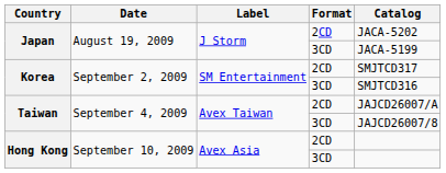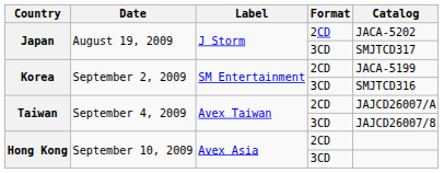Japan / 3CD | Catalog: JACA-5199 -> SMJTCD317
Korea / 2CD | Catalog: SMJTCD317 -> JACA-5199
